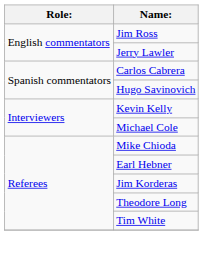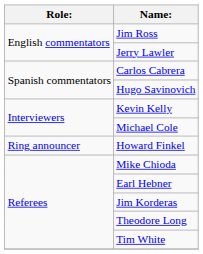+ row: Ring announcer | Howard Finkel
